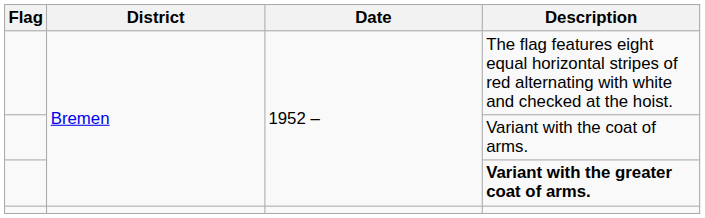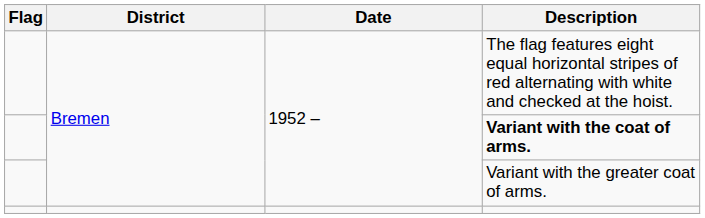Variant with the coat of arms. | Description: normal -> bold
Variant with the greater coat of arms. | Description: bold -> normal
